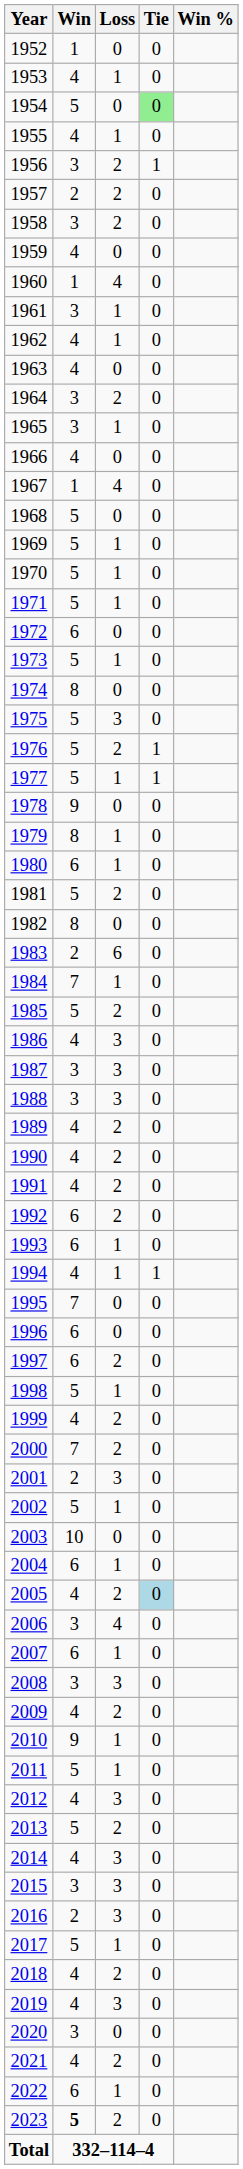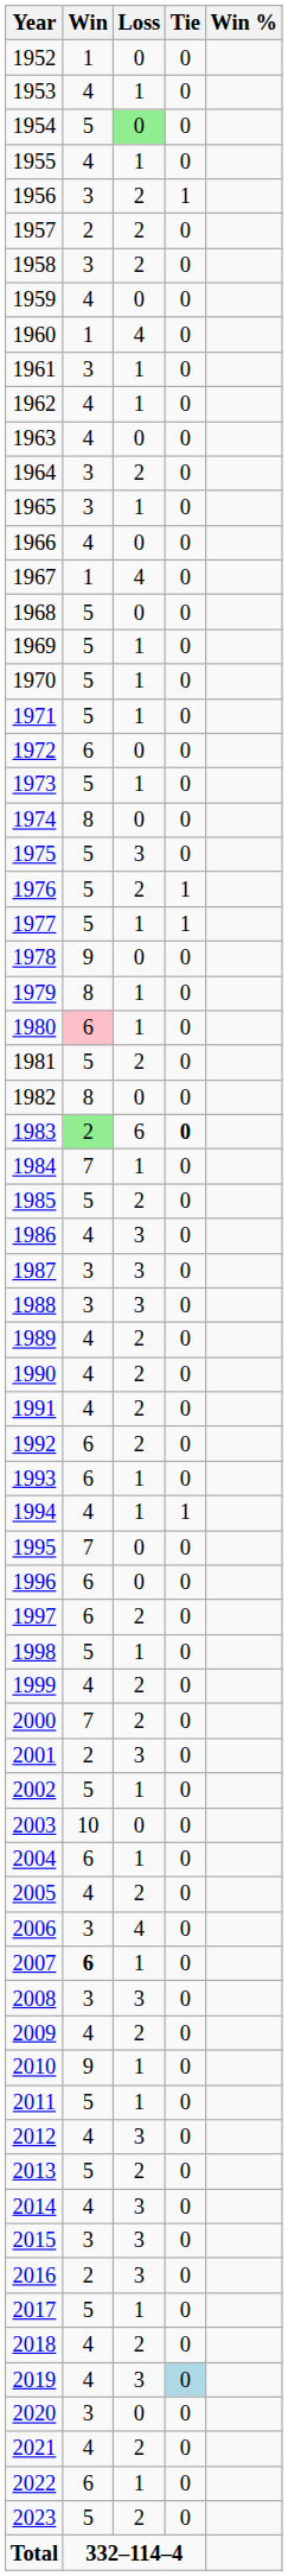1954 | Loss: no background -> lightgreen background
1954 | Tie: lightgreen background -> no background
1980 | Win: no background -> pink background
1983 | Win: no background -> lightgreen background
1983 | Tie: normal -> bold
2005 | Tie: lightblue background -> no background
2007 | Win: normal -> bold
2019 | Tie: no background -> lightblue background
2023 | Win: bold -> normal
